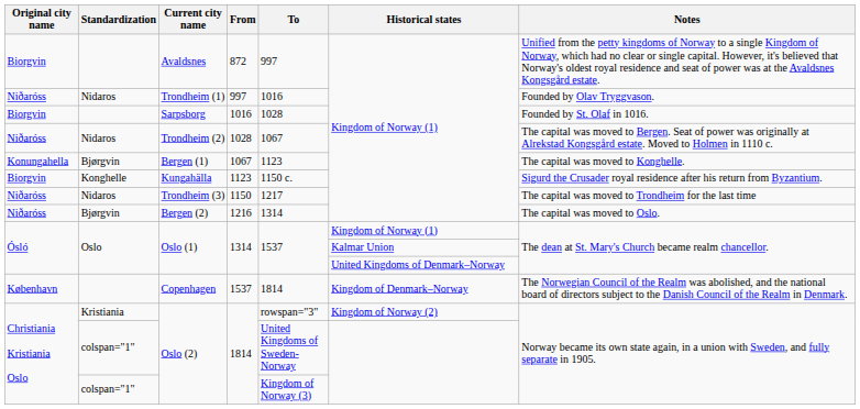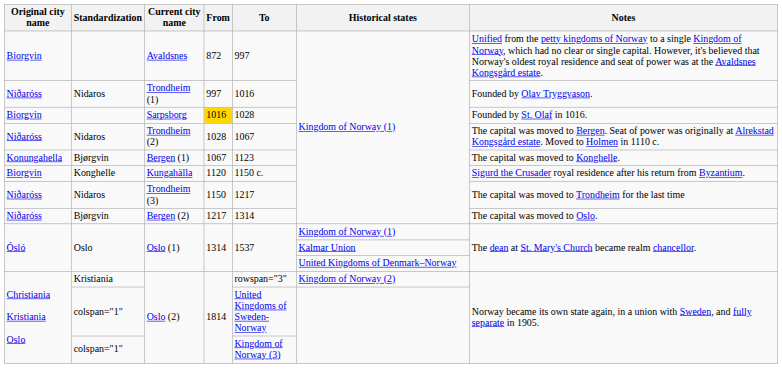Sarpsborg | From: no background -> gold background
Kungahälla | From: 1123 -> 1120
Bergen (2) | From: 1216 -> 1217
- row: København | Copenhagen | 1537 | 1814 | Kingdom of Denmark–Norway | The Norwegian Council of the Realm was abolished, and the national board of directors subject to the Danish Council of the Realm in Denmark.
